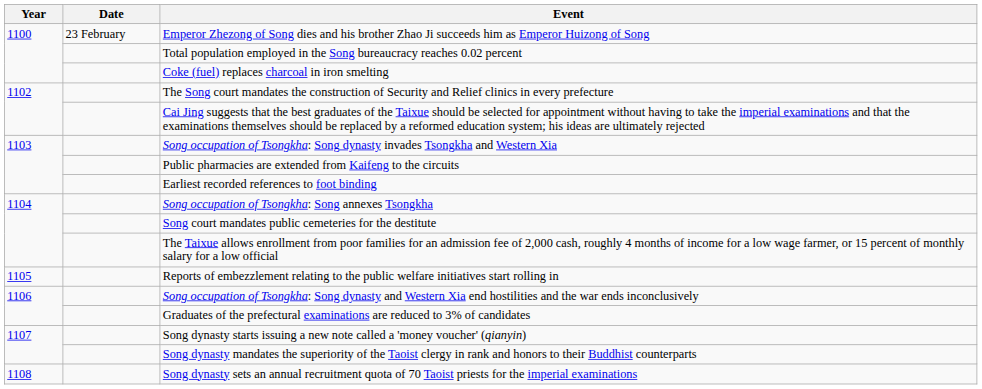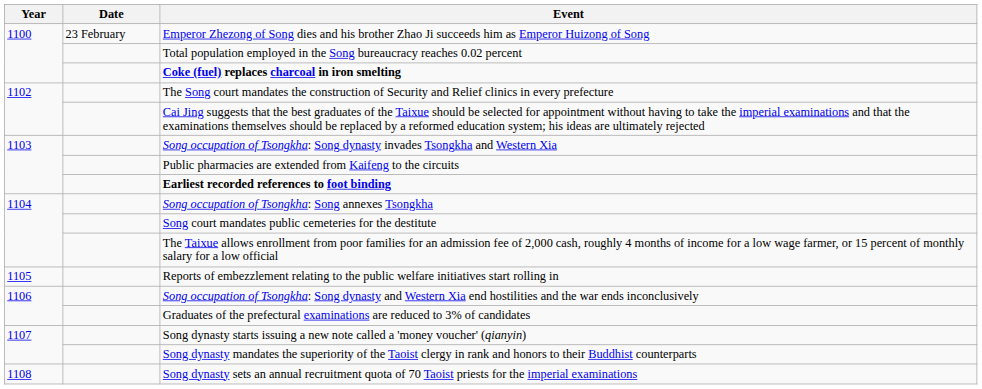Coke (fuel) replaces charcoal in iron smelting | Event: normal -> bold
Earliest recorded references to foot binding | Event: normal -> bold
